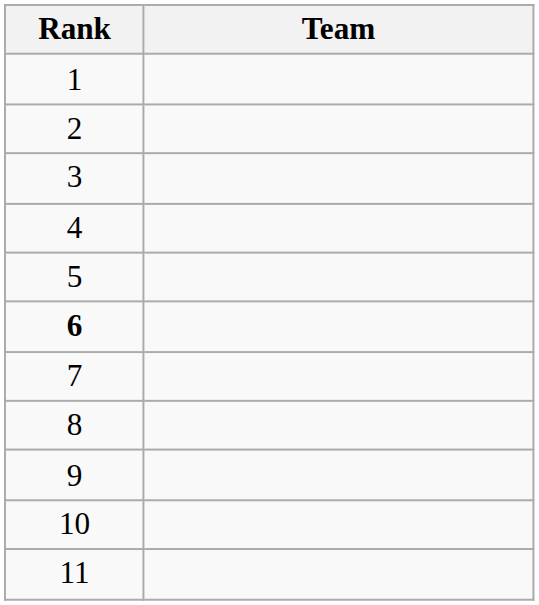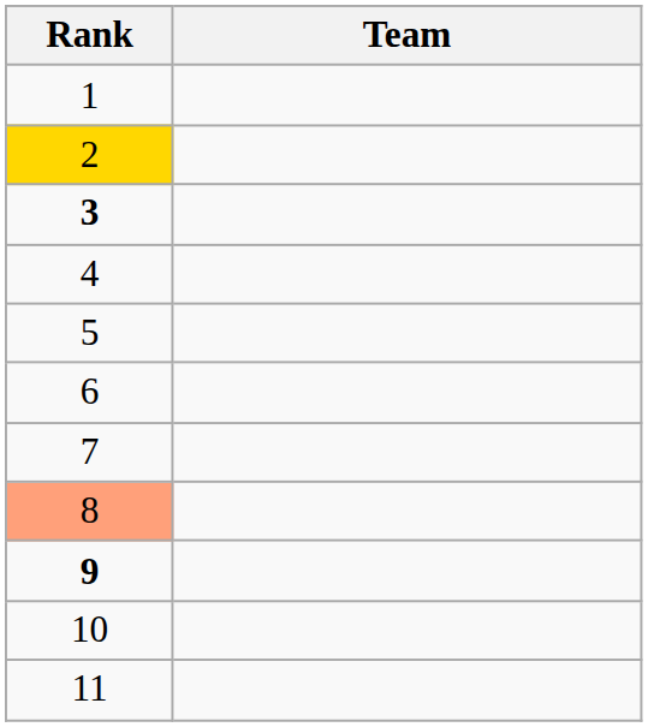2 | Rank: no background -> gold background
3 | Rank: normal -> bold
6 | Rank: bold -> normal
8 | Rank: no background -> lightsalmon background
9 | Rank: normal -> bold
